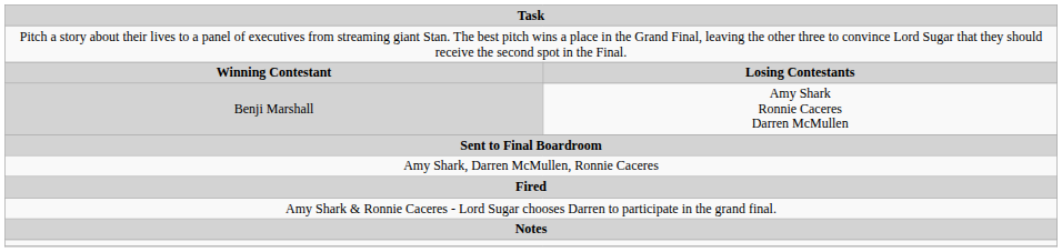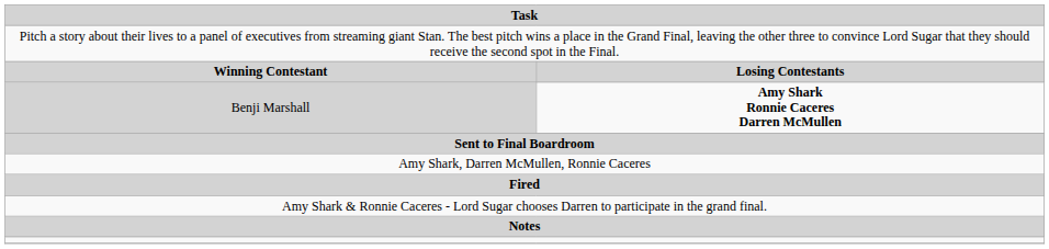row 4 | column 2: normal -> bold
